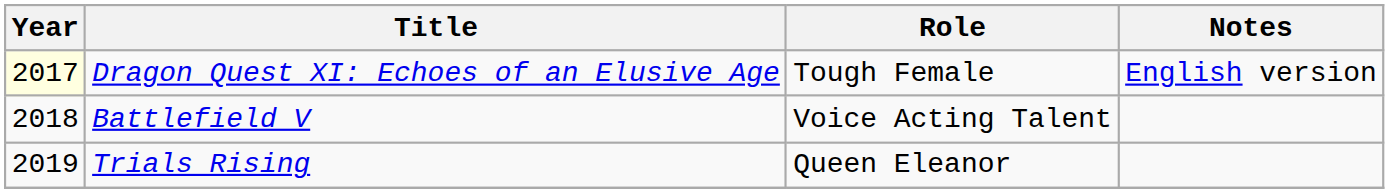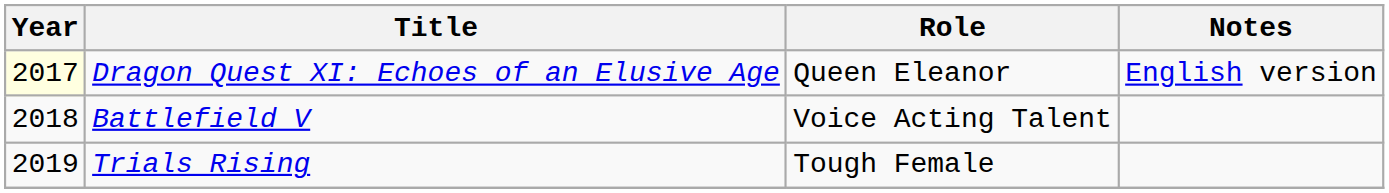Dragon Quest XI: Echoes of an Elusive Age | Role: Tough Female -> Queen Eleanor
Trials Rising | Role: Queen Eleanor -> Tough Female
